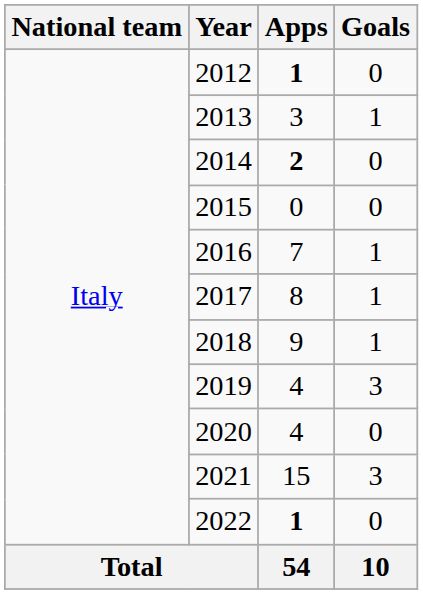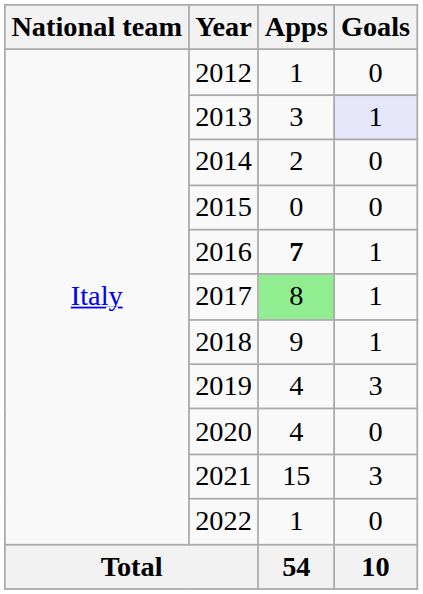2012 | Apps: bold -> normal
2013 | Goals: no background -> lavender background
2014 | Apps: bold -> normal
2016 | Apps: normal -> bold
2017 | Apps: no background -> lightgreen background
2022 | Apps: bold -> normal
